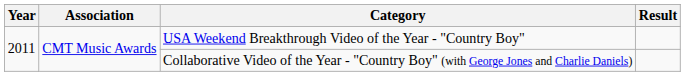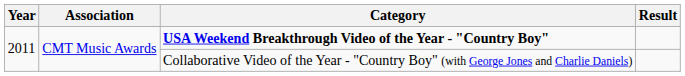USA Weekend Breakthrough Video of the Year - "Country Boy" | Category: normal -> bold
